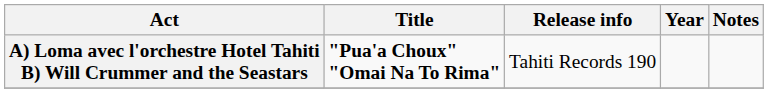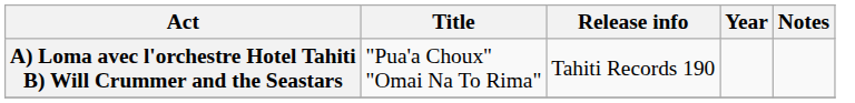row 2 | Title: bold -> normal
